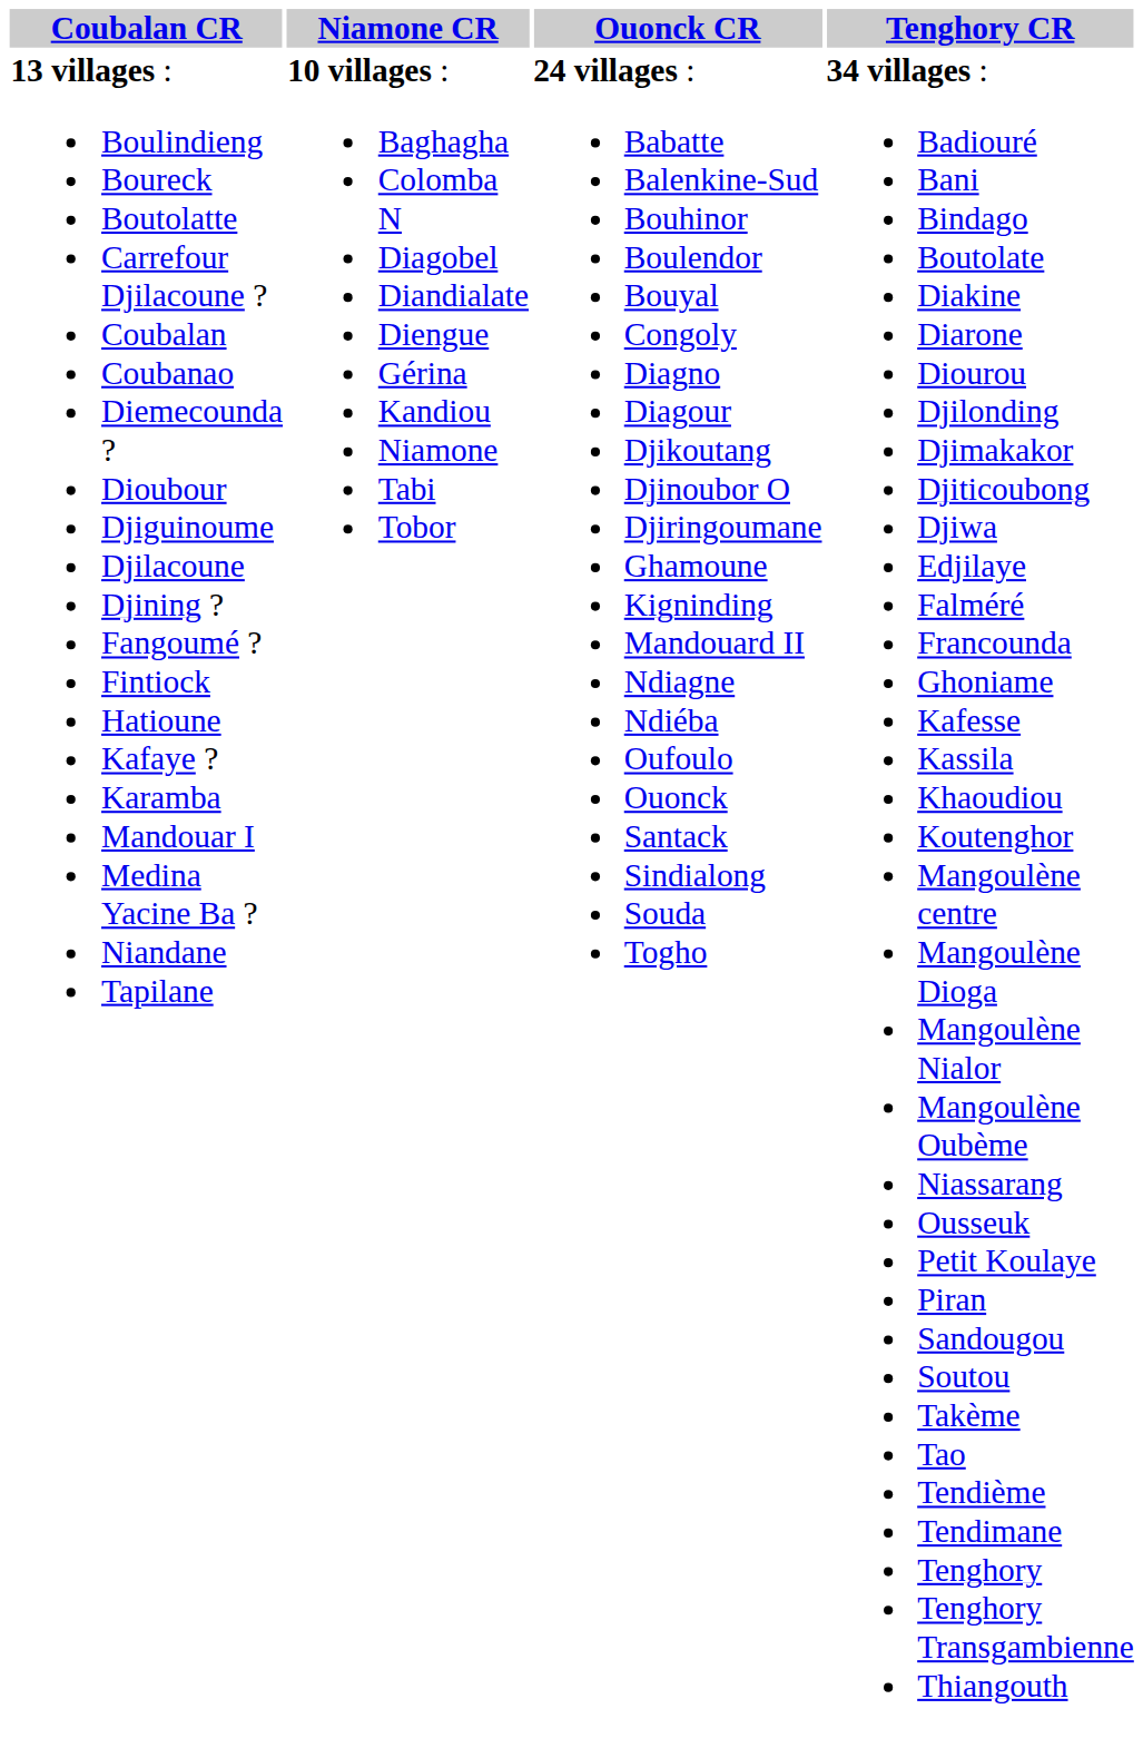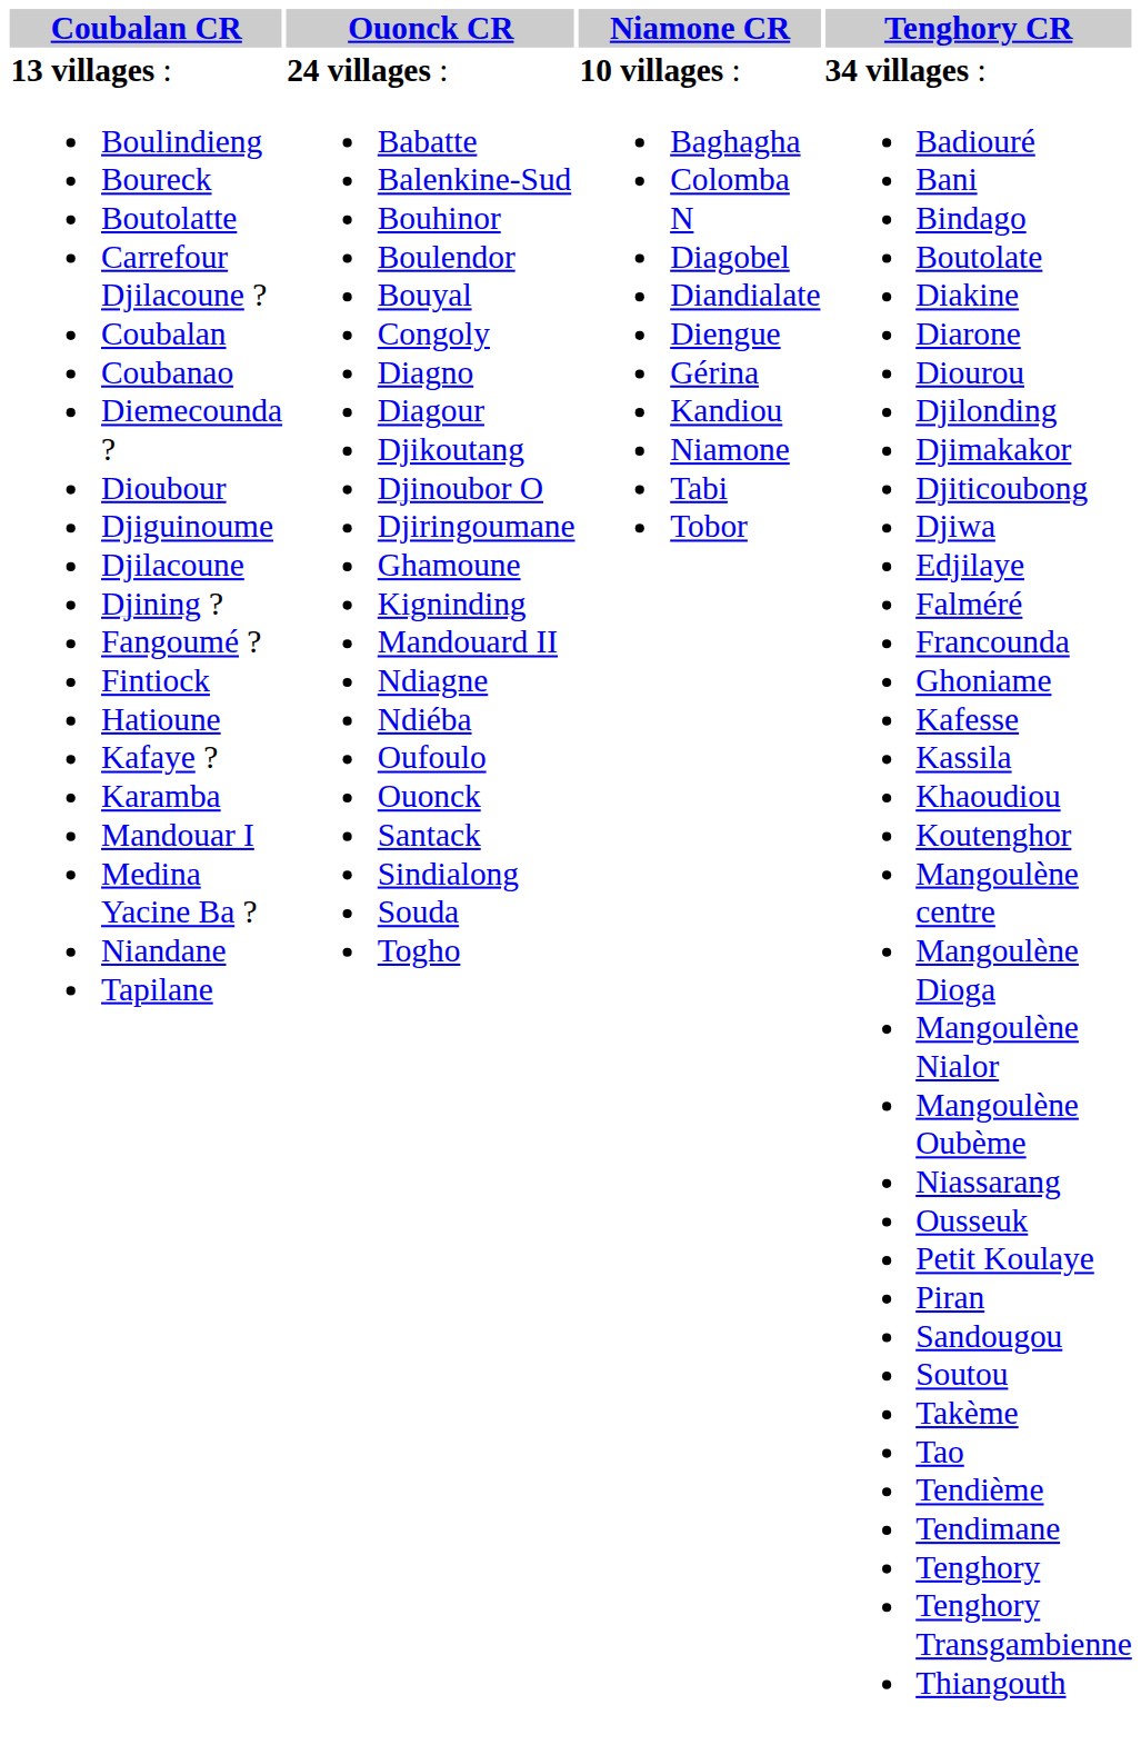columns swapped: Niamone CR <-> Ouonck CR
